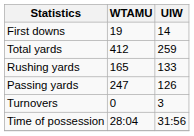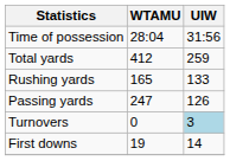rows swapped: First downs <-> Time of possession
Turnovers | UIW: no background -> lightblue background
